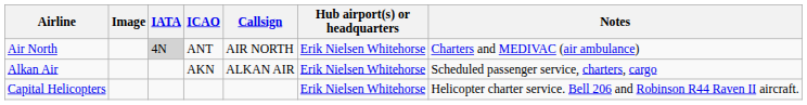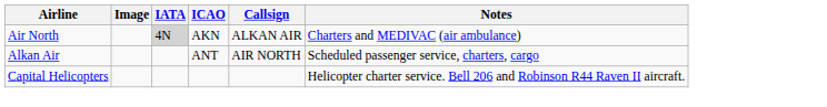- column: Hub airport(s) or headquarters | Erik Nielsen Whitehorse | Erik Nielsen Whitehorse | Erik Nielsen Whitehorse
Air North | ICAO: ANT -> AKN
Air North | Callsign: AIR NORTH -> ALKAN AIR
Alkan Air | ICAO: AKN -> ANT
Alkan Air | Callsign: ALKAN AIR -> AIR NORTH
